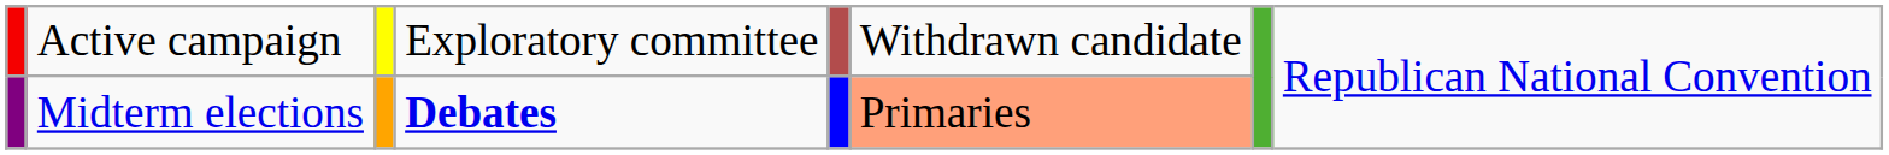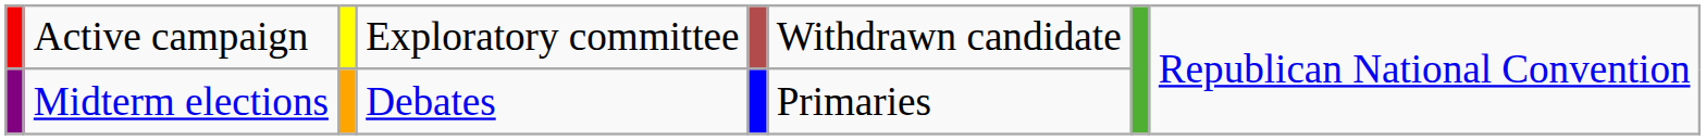Midterm elections | column 4: bold -> normal
Midterm elections | column 6: lightsalmon background -> no background
